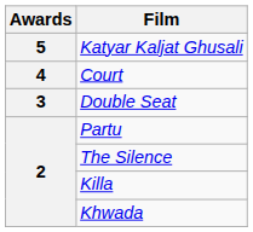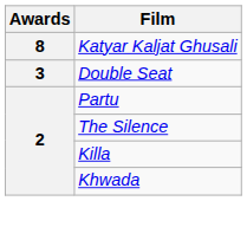Katyar Kaljat Ghusali | Awards: 5 -> 8
- row: 4 | Court
